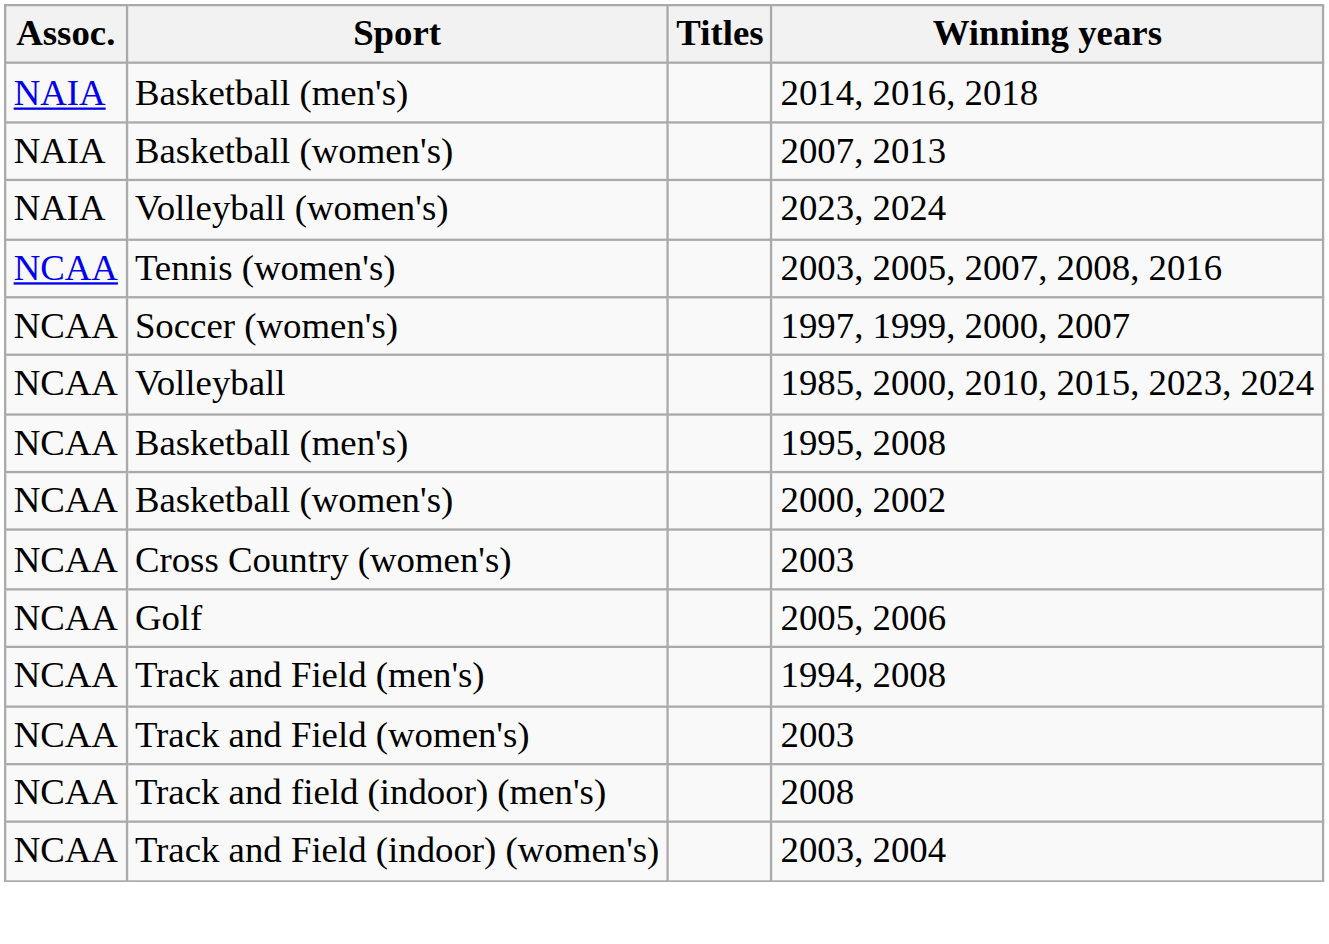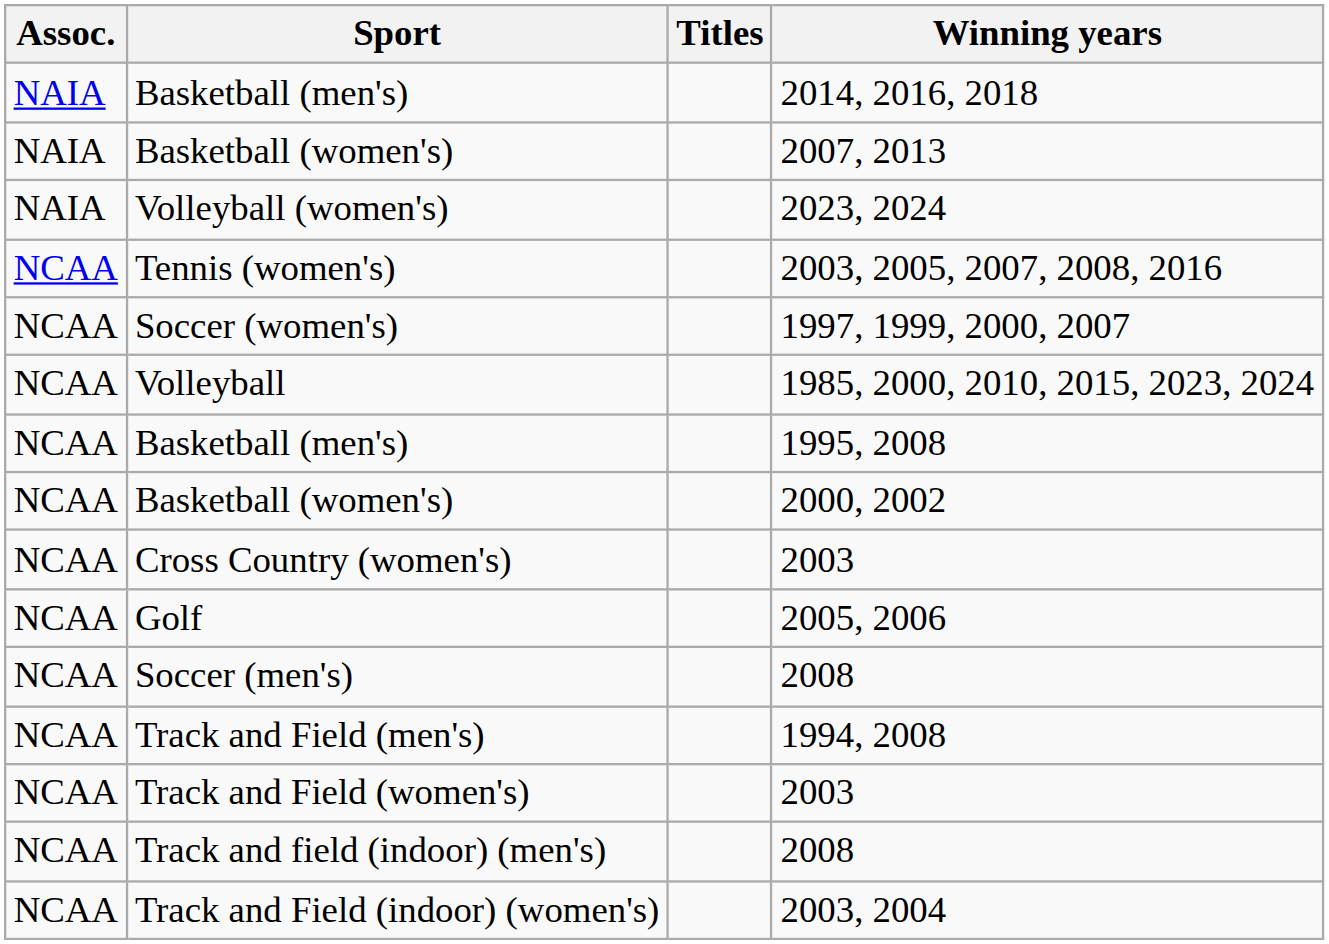+ row: NCAA | Soccer (men's) | 2008
